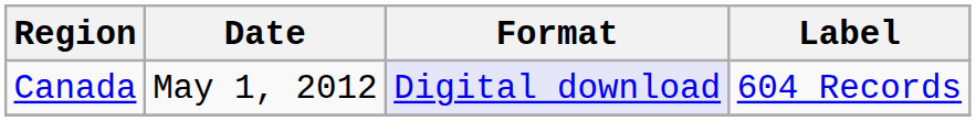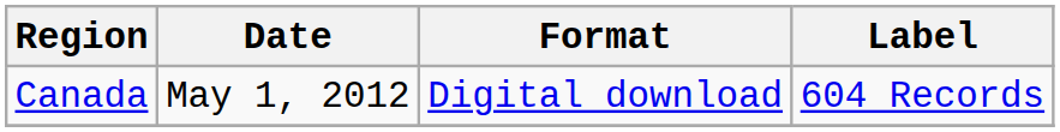Canada | Format: lavender background -> no background
